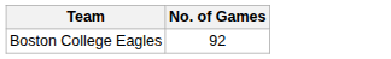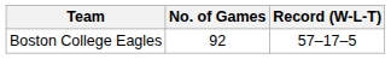+ column: Record (W-L-T) | 57–17–5
